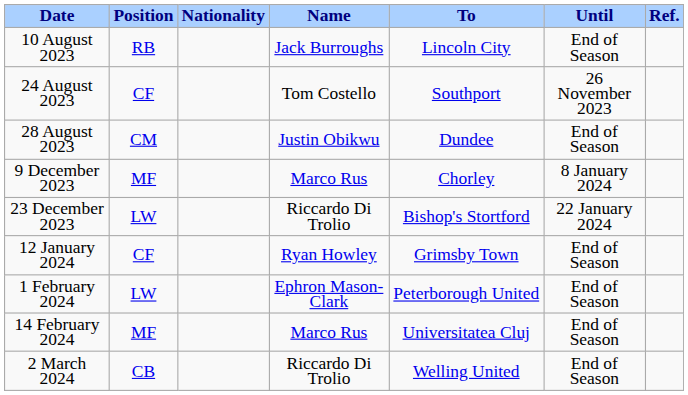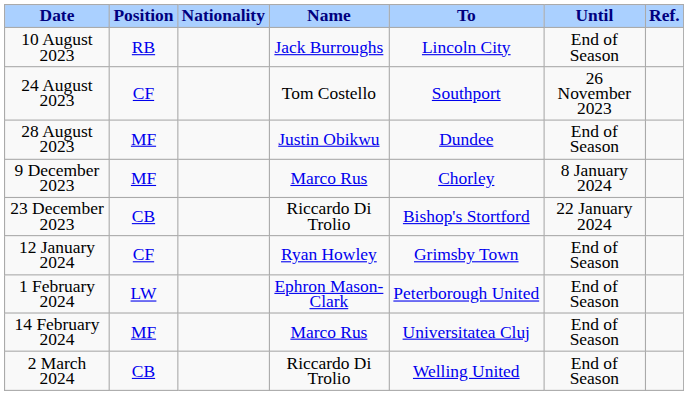28 August 2023 | Position: CM -> MF
23 December 2023 | Position: LW -> CB
